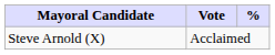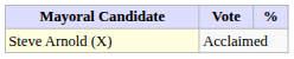Steve Arnold (X) | Mayoral Candidate: no background -> lightyellow background
